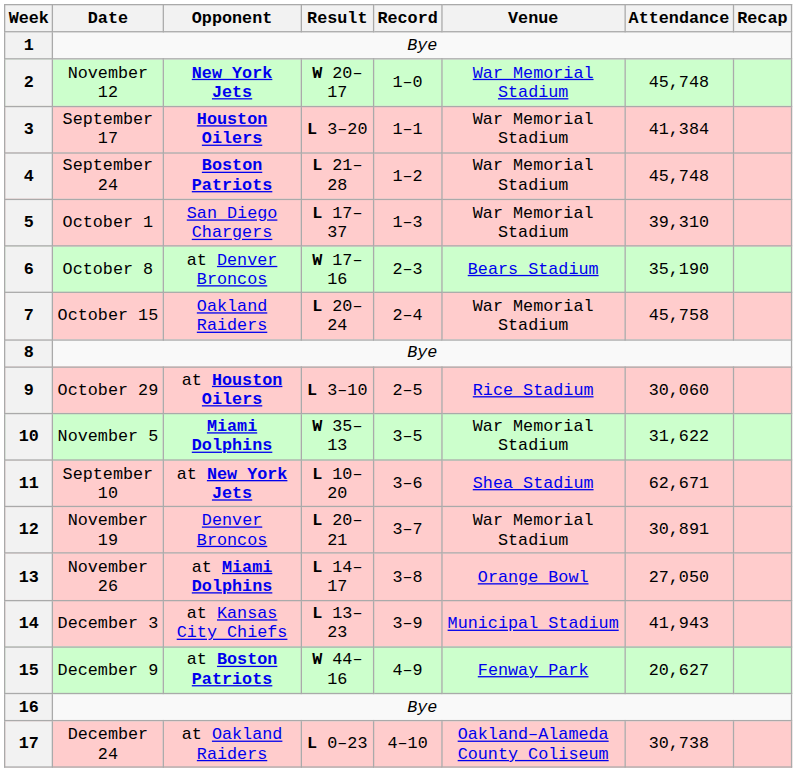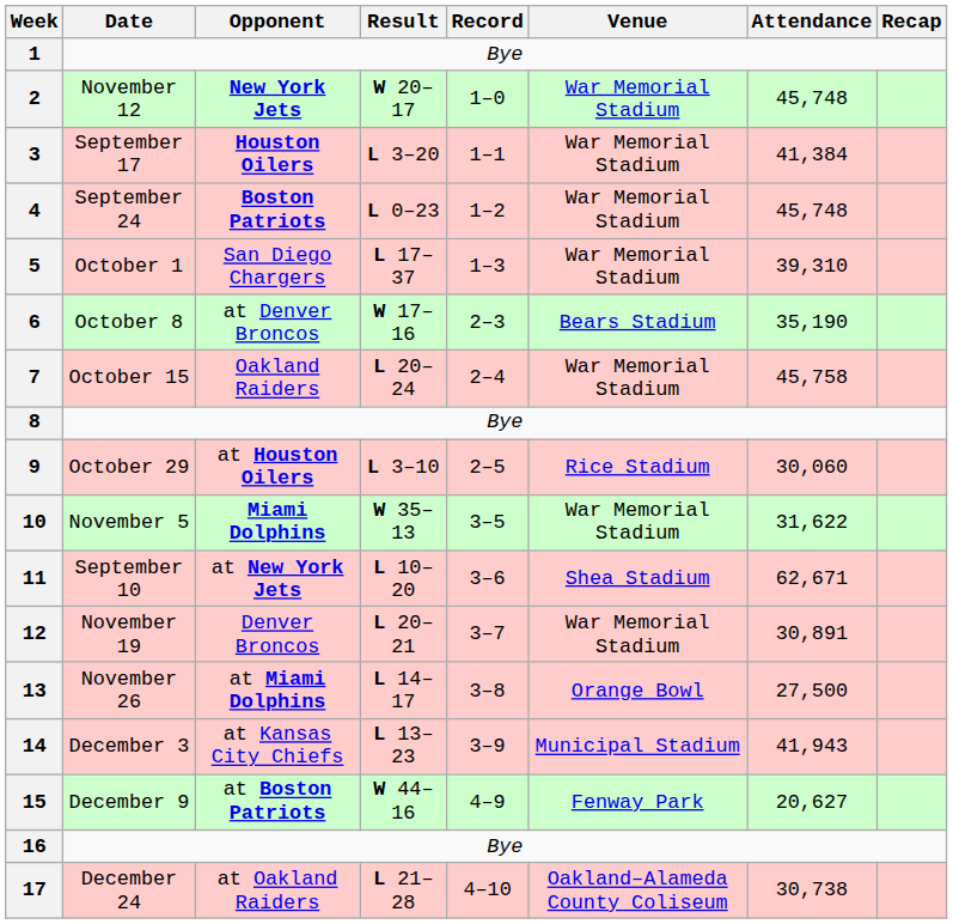4 | Result: L 21–28 -> L 0–23
13 | Attendance: 27,050 -> 27,500
17 | Result: L 0–23 -> L 21–28
